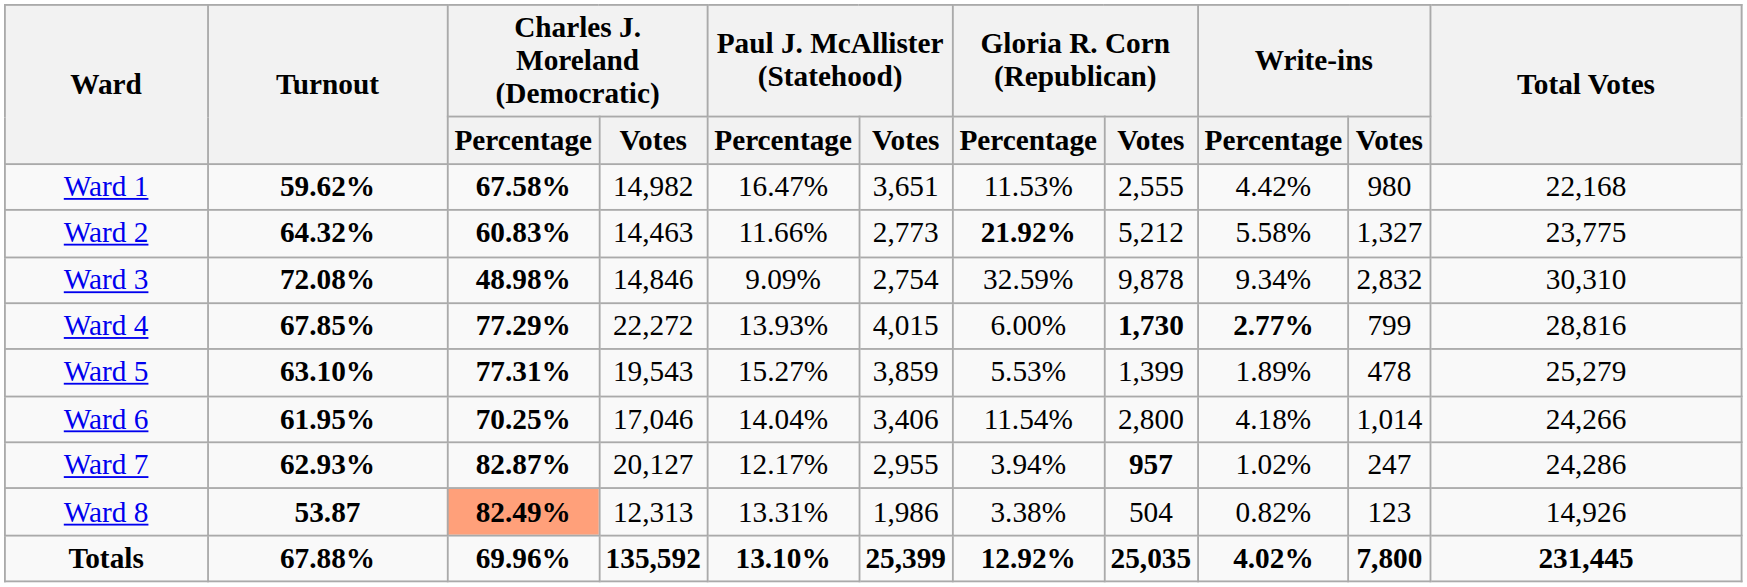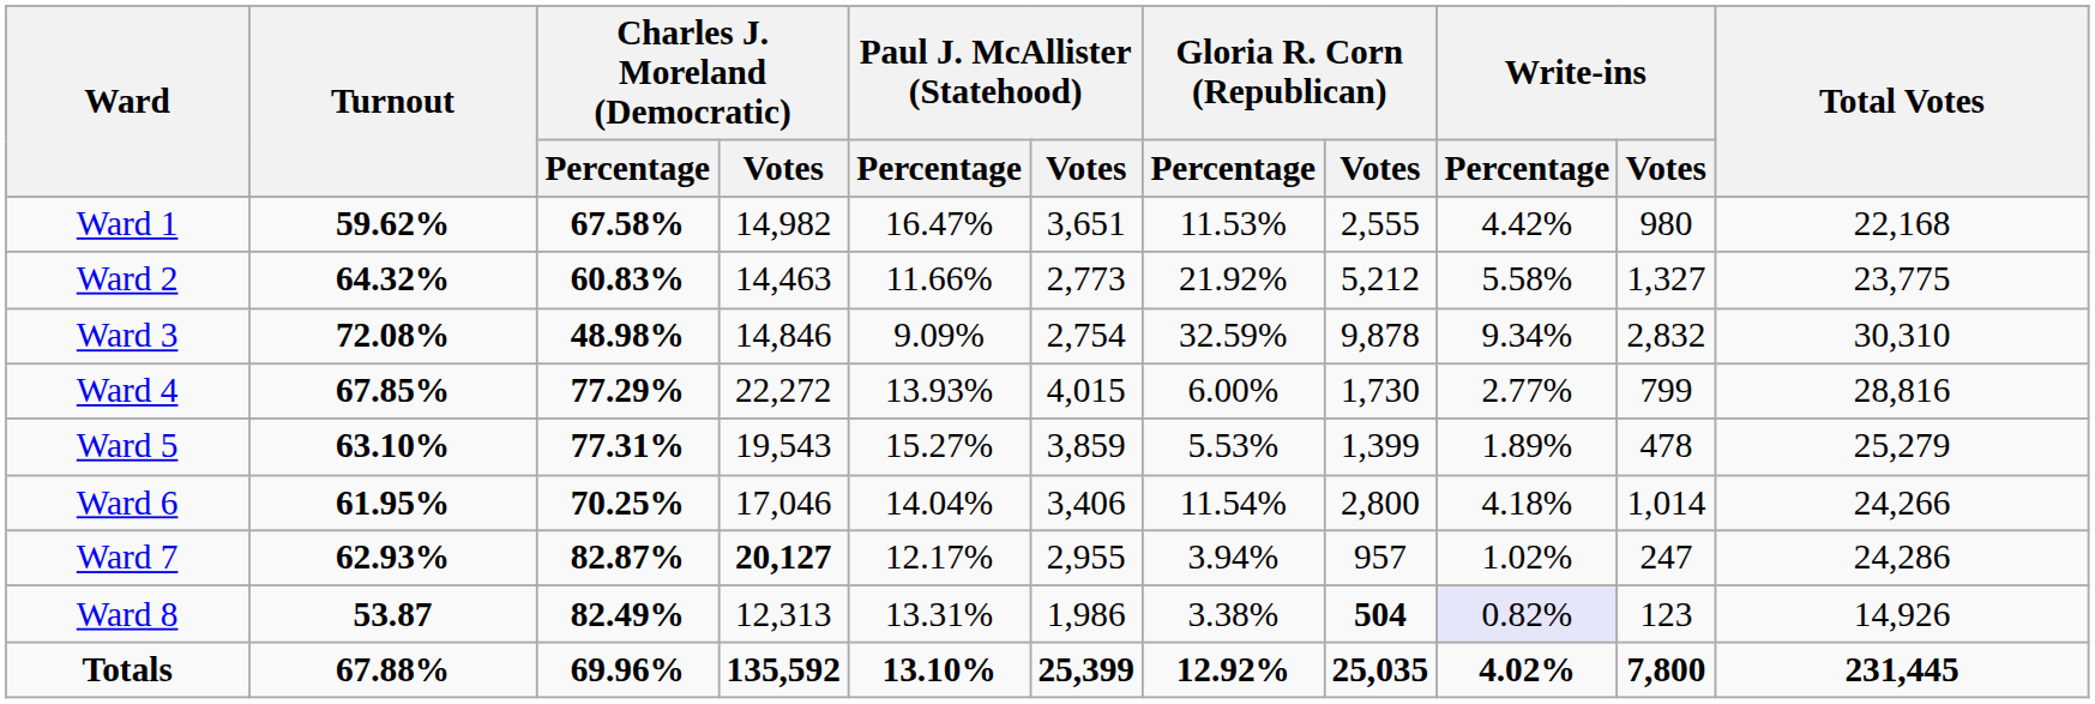Ward 2 | Gloria R. Corn (Republican) / Percentage: bold -> normal
Ward 4 | Gloria R. Corn (Republican) / Votes: bold -> normal
Ward 4 | Write-ins / Percentage: bold -> normal
Ward 7 | Charles J. Moreland (Democratic) / Votes: normal -> bold
Ward 7 | Gloria R. Corn (Republican) / Votes: bold -> normal
Ward 8 | Charles J. Moreland (Democratic) / Percentage: lightsalmon background -> no background
Ward 8 | Gloria R. Corn (Republican) / Votes: normal -> bold
Ward 8 | Write-ins / Percentage: no background -> lavender background
